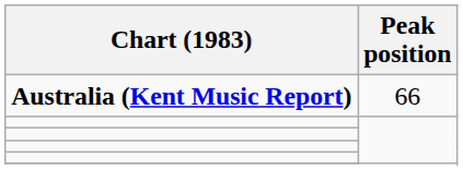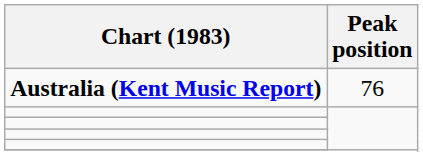row 2 | Peak position: 66 -> 76
